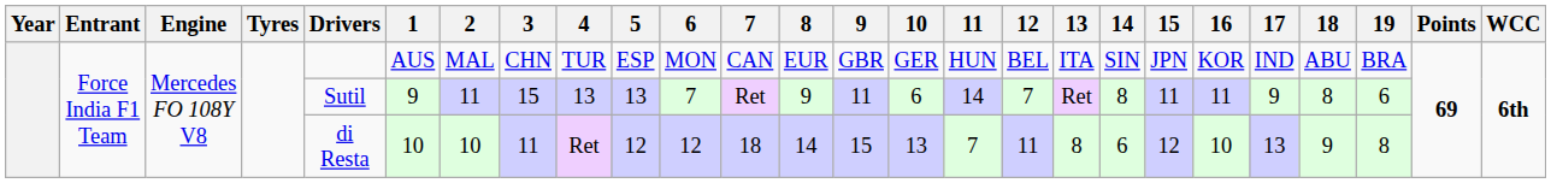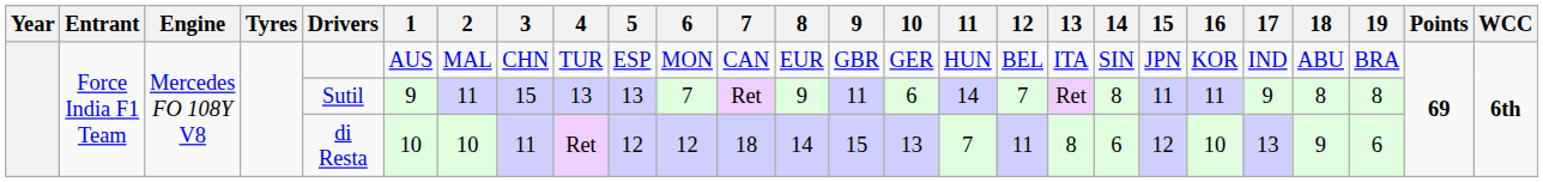row 3 | 19: 6 -> 8
row 4 | 19: 8 -> 6
